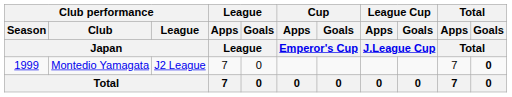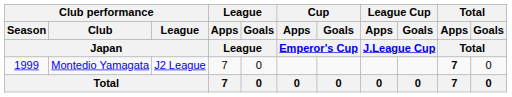Montedio Yamagata | Total / Apps / Total: normal -> bold
Montedio Yamagata | Total / Goals / Total: bold -> normal
